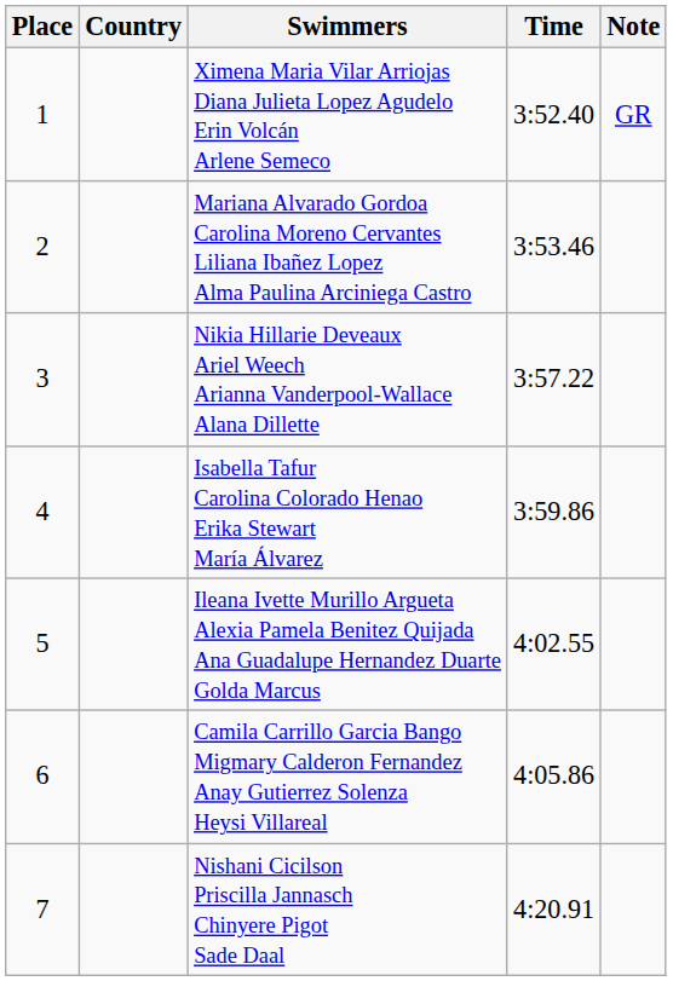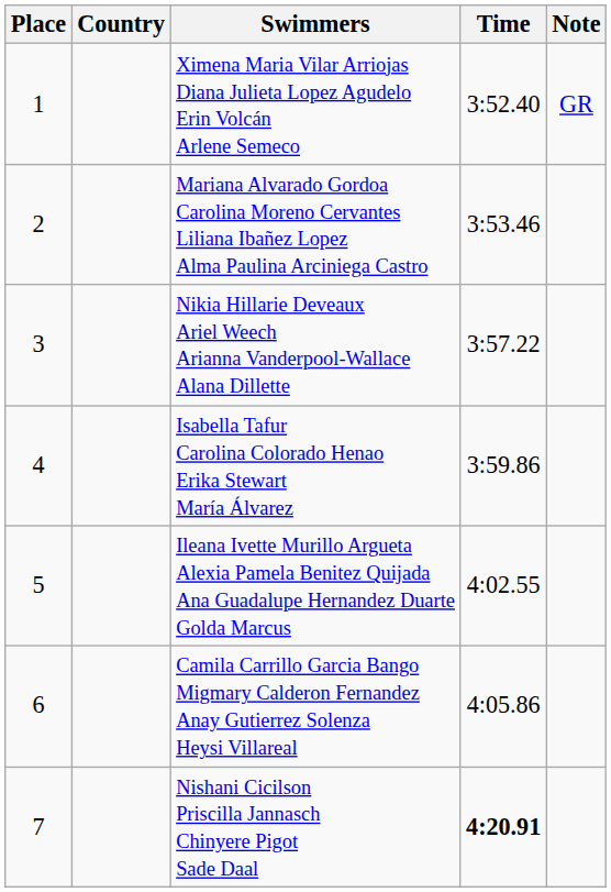Nishani Cicilson Priscilla Jannasch Chinyere Pigot Sade Daal | Time: normal -> bold
